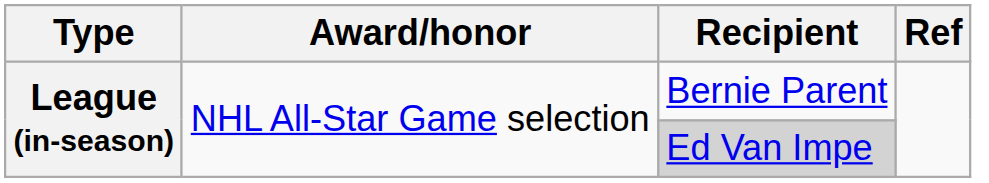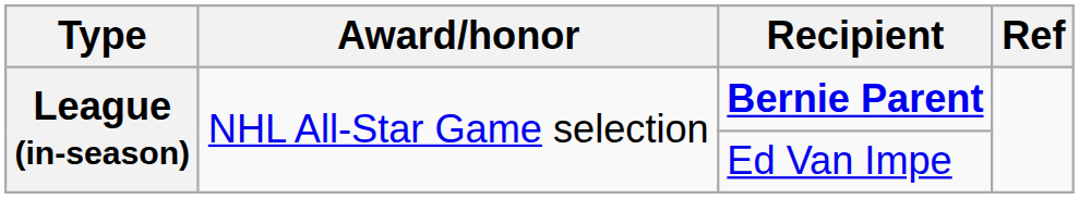row 2 | Recipient: normal -> bold
row 3 | Recipient: lightgrey background -> no background
